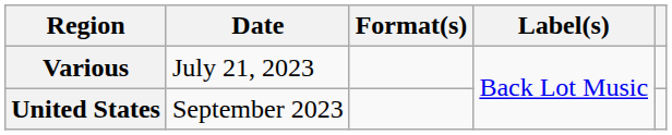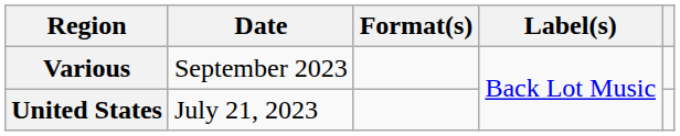Various | Date: July 21, 2023 -> September 2023
United States | Date: September 2023 -> July 21, 2023
